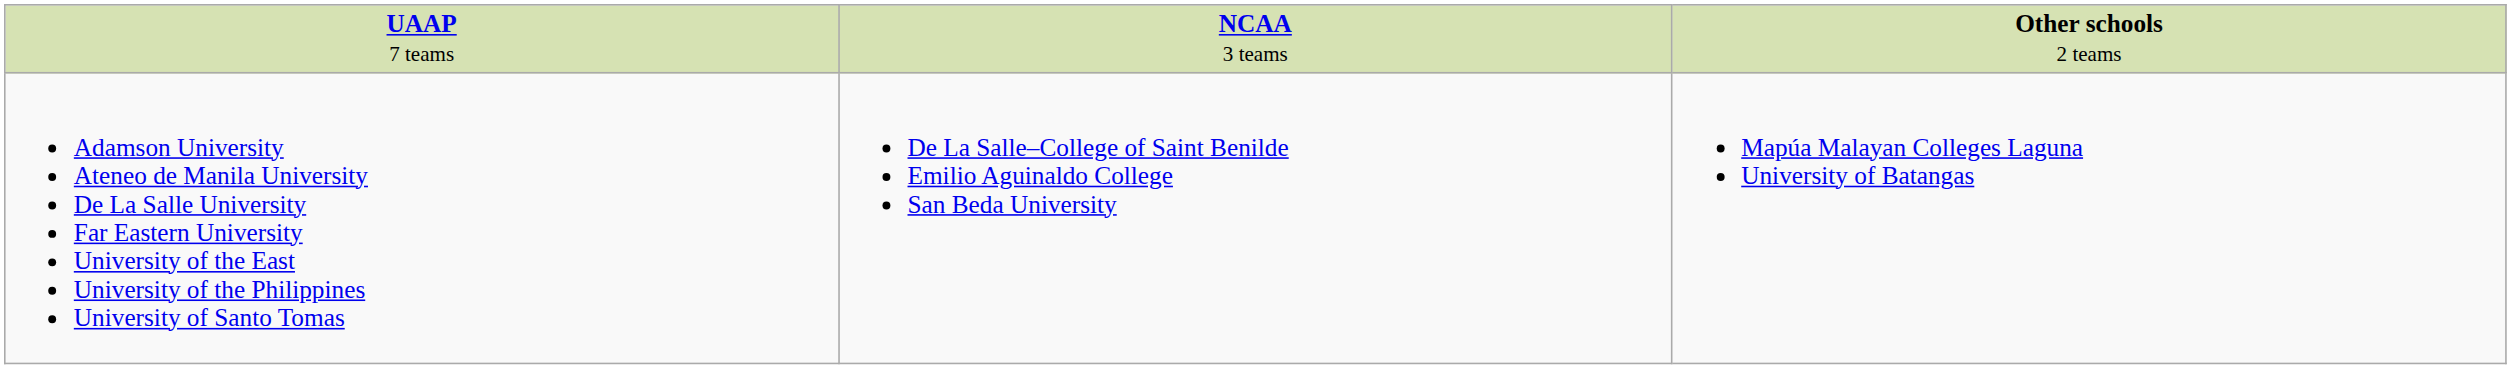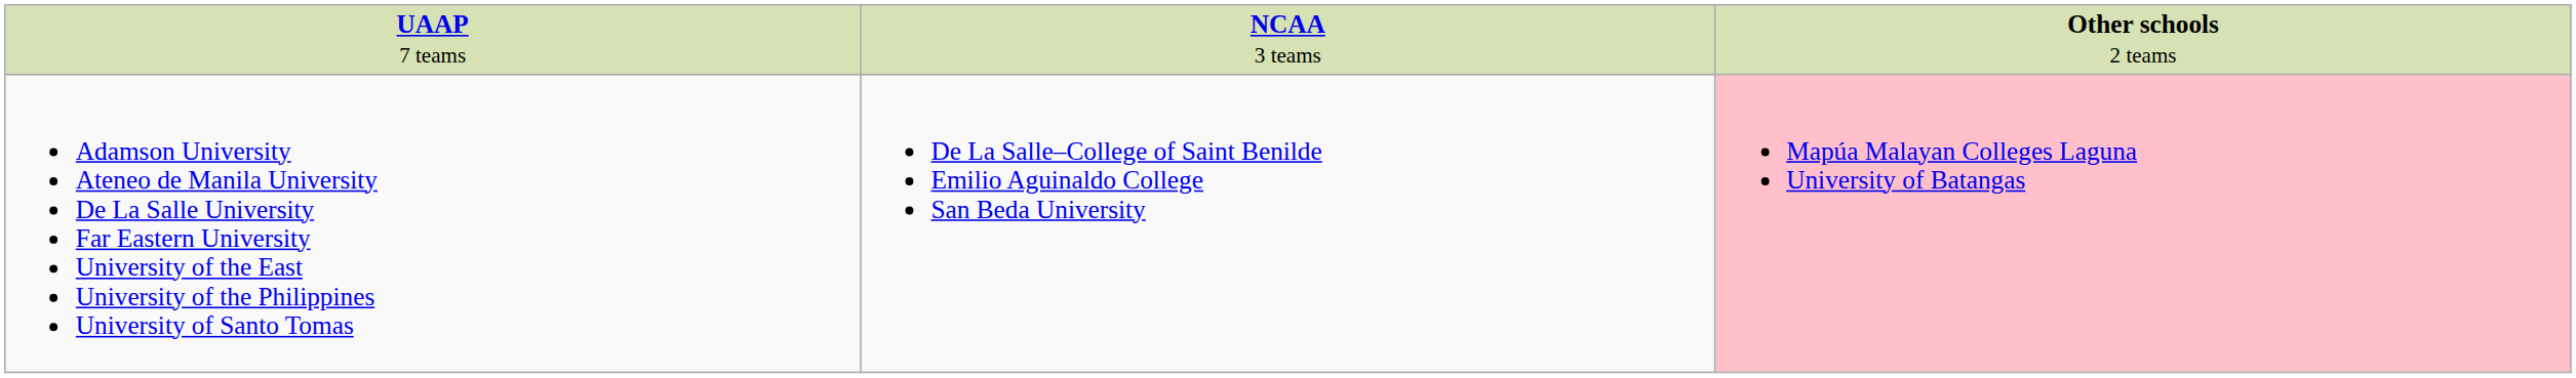row 2 | column 3: no background -> pink background
